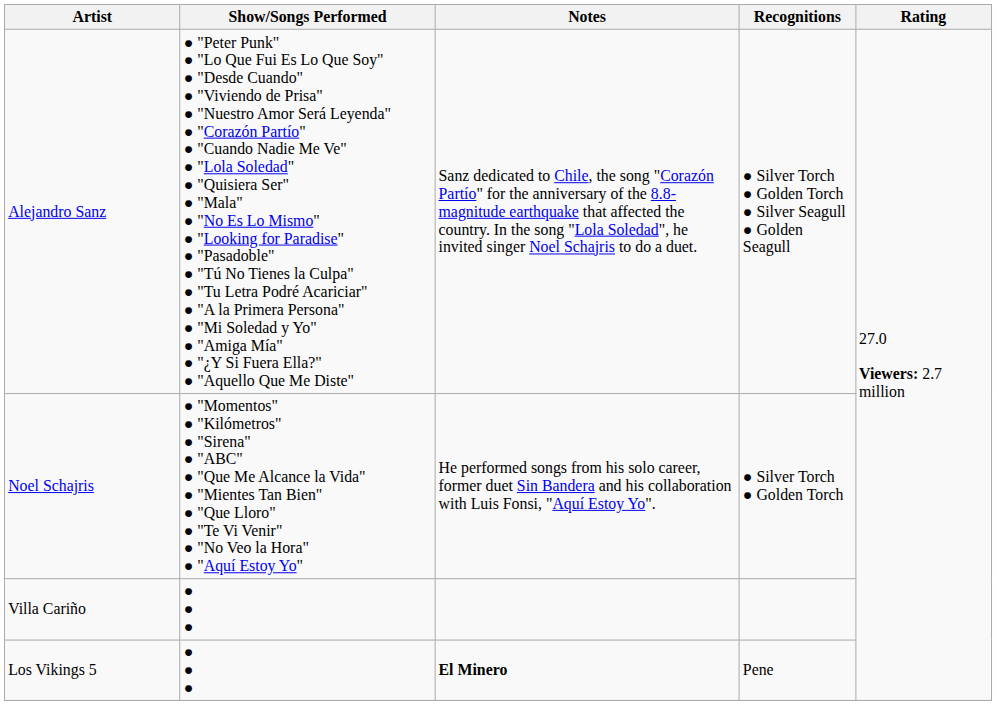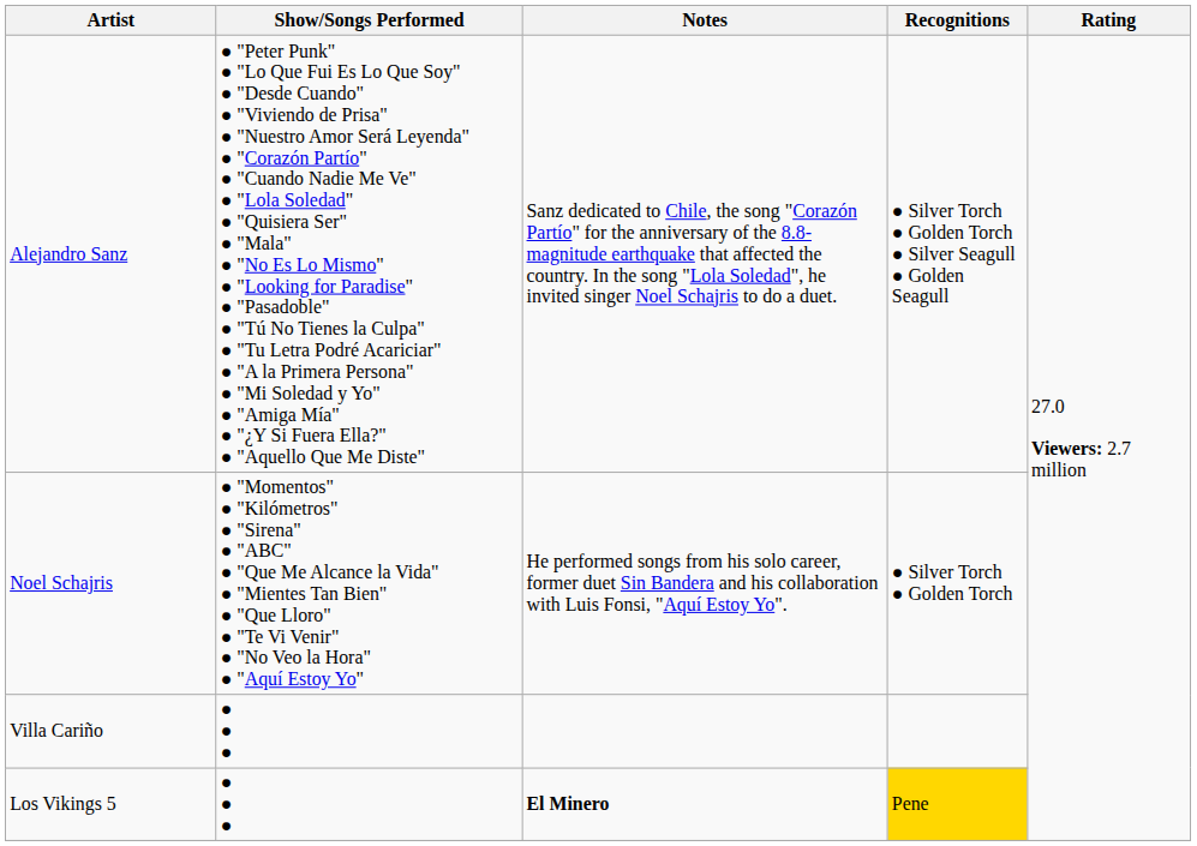Los Vikings 5 | Recognitions: no background -> gold background
